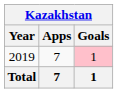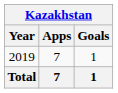2019 | Goals: pink background -> no background
